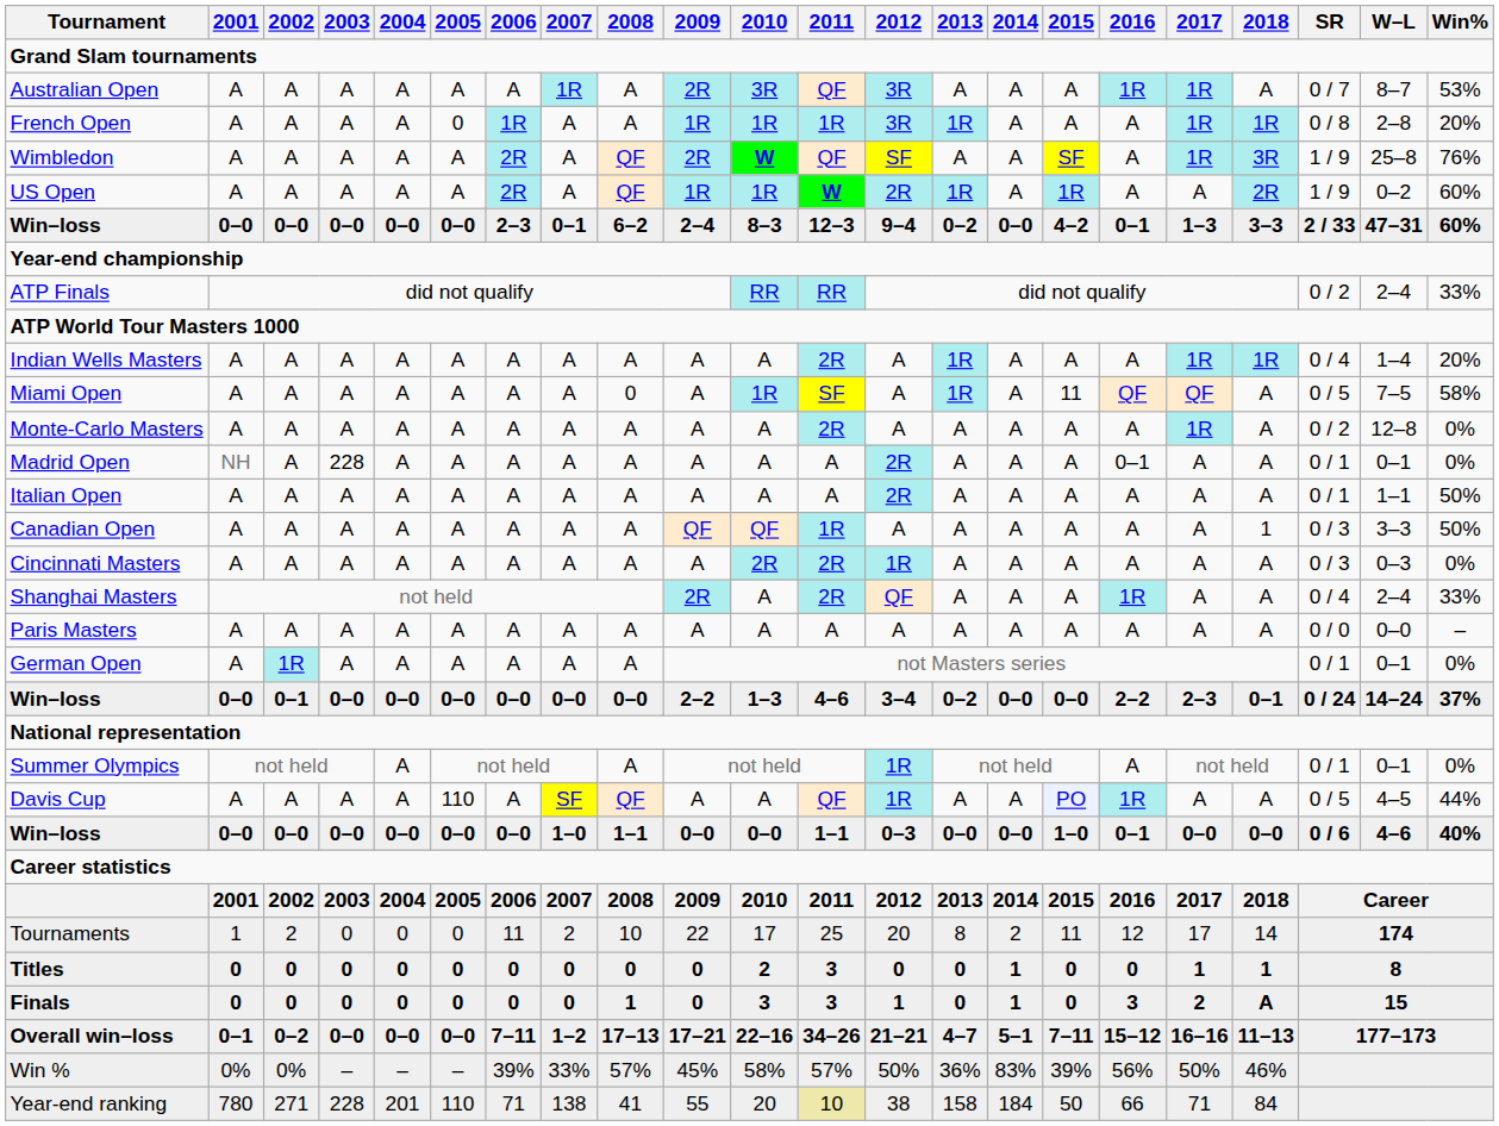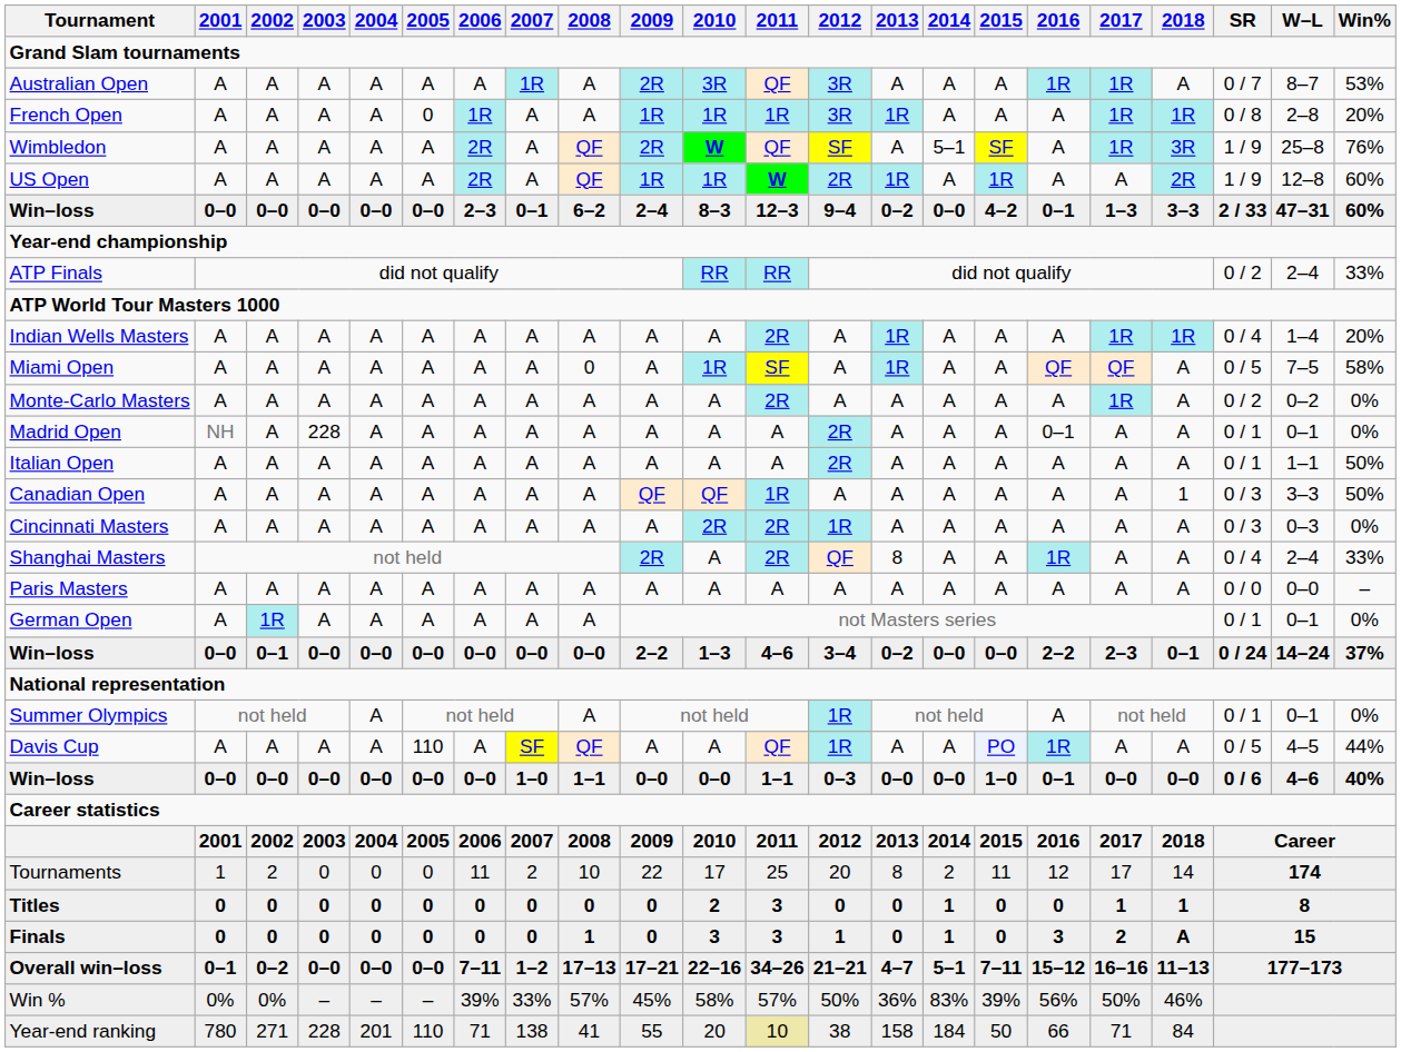Wimbledon | 2014: A -> 5–1
US Open | W–L: 0–2 -> 12–8
Miami Open | 2015: 11 -> A
Monte-Carlo Masters | W–L: 12–8 -> 0–2
Shanghai Masters | 2013: A -> 8
